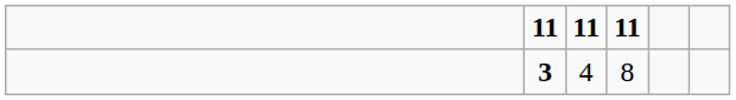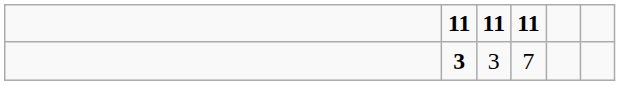row 2 | column 3: 4 -> 3
row 2 | column 4: 8 -> 7
